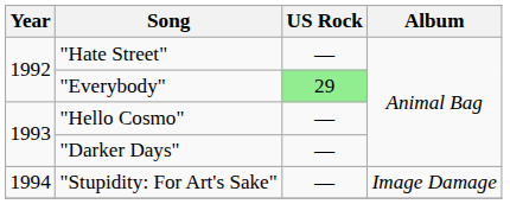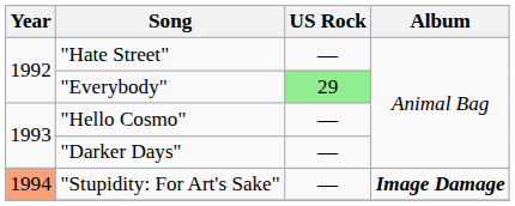"Stupidity: For Art's Sake" | Year: no background -> lightsalmon background
"Stupidity: For Art's Sake" | Album: normal -> bold
